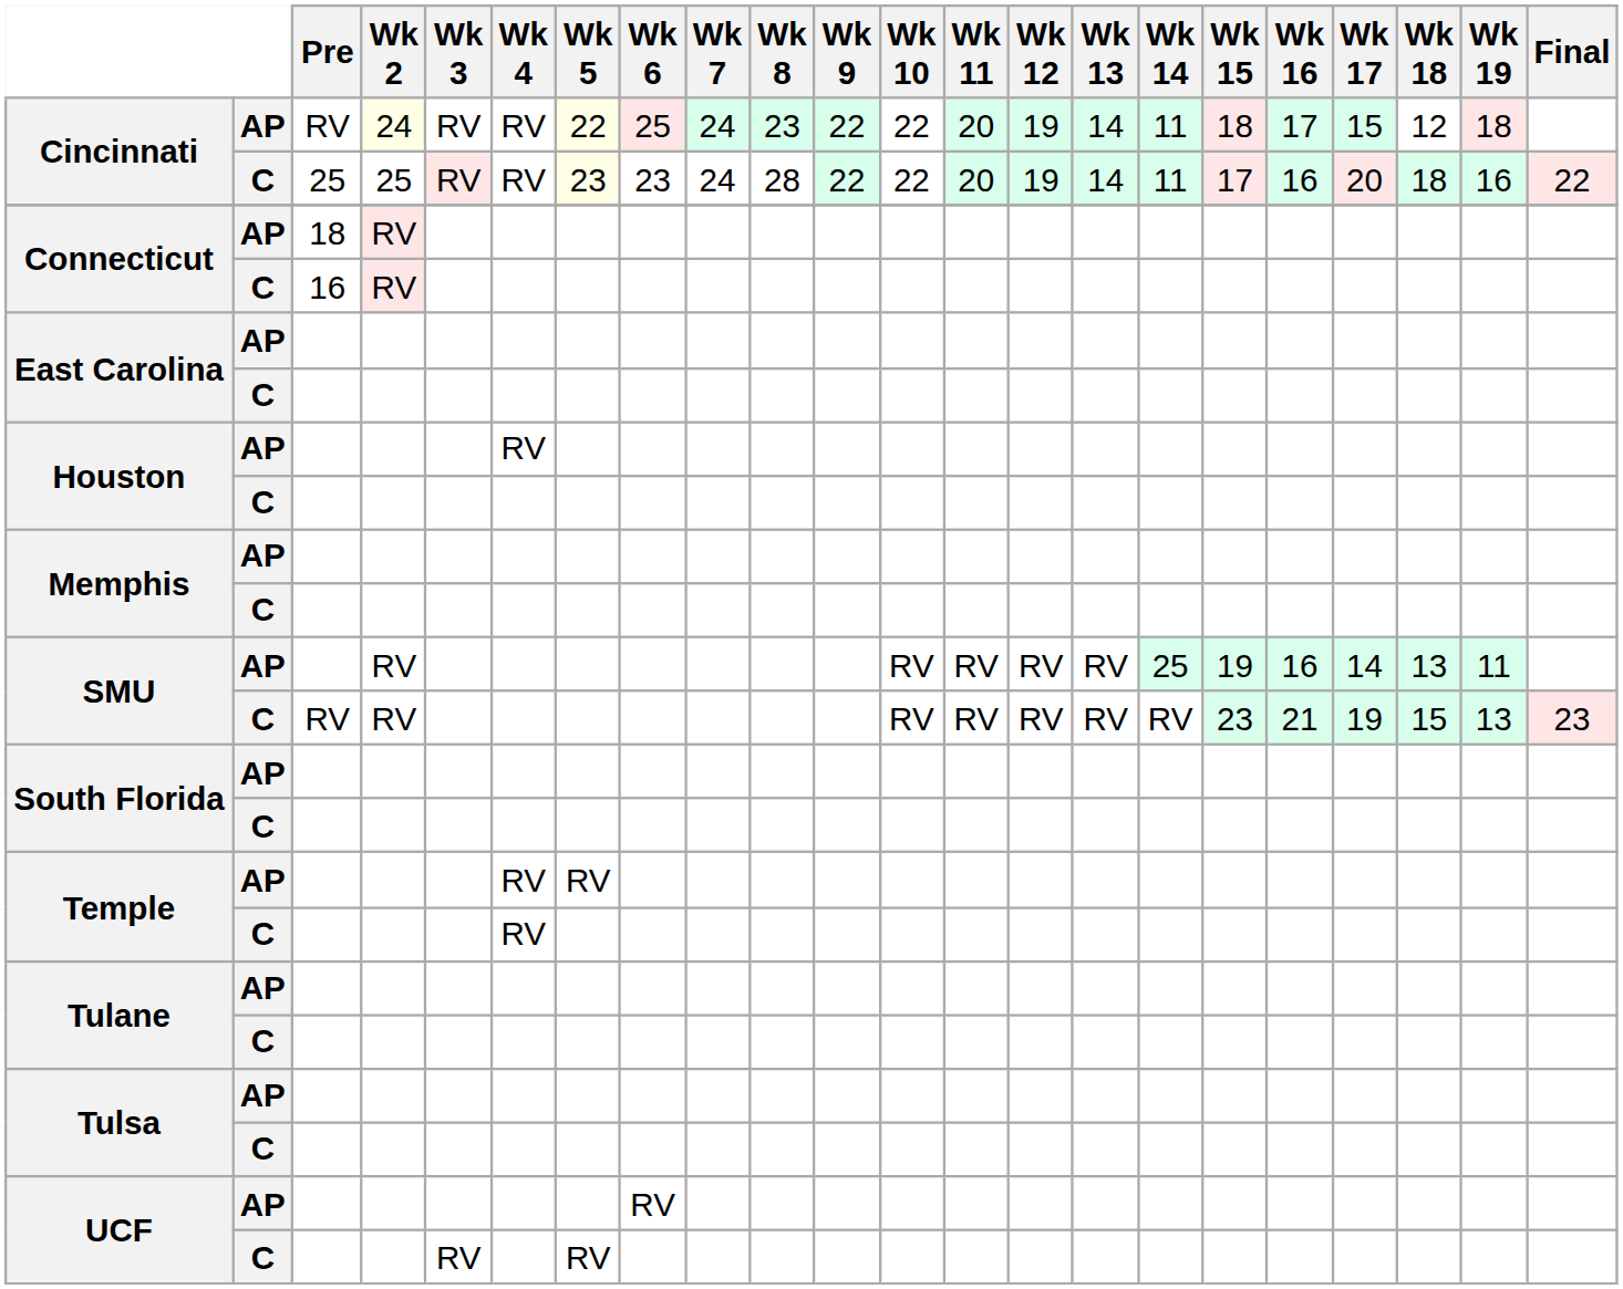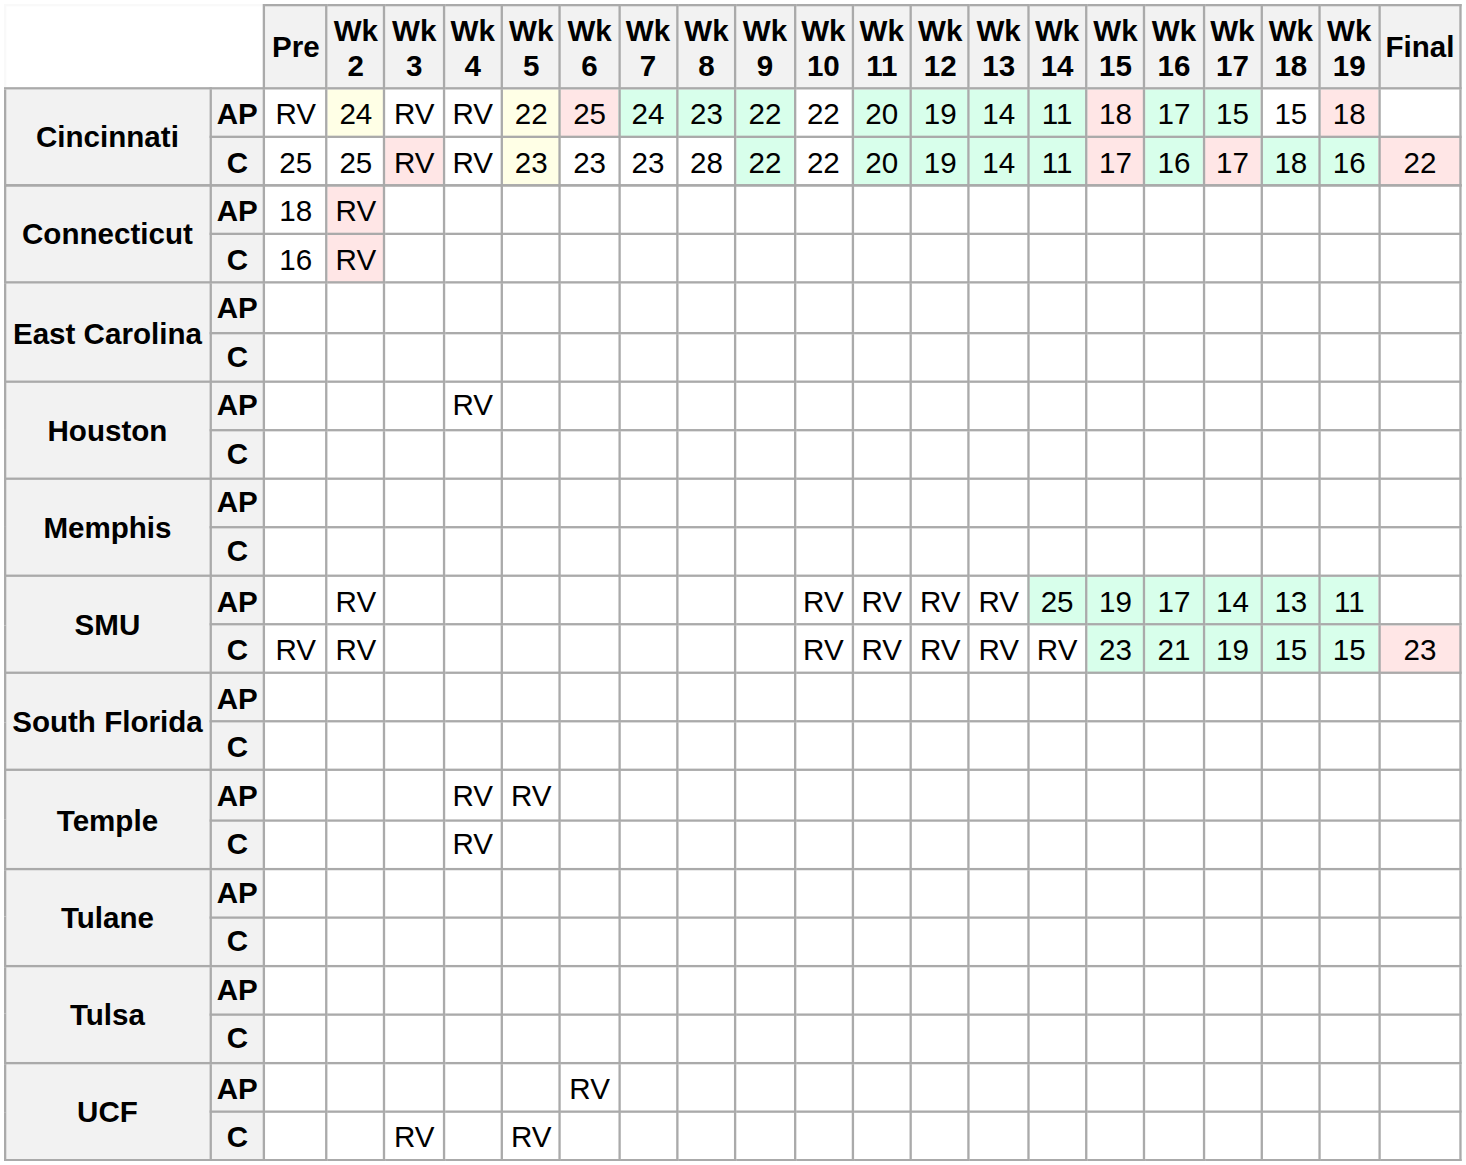Cincinnati / AP | Wk 18: 12 -> 15
Cincinnati / C | Wk 7: 24 -> 23
Cincinnati / C | Wk 17: 20 -> 17
SMU / AP | Wk 16: 16 -> 17
SMU / C | Wk 19: 13 -> 15
